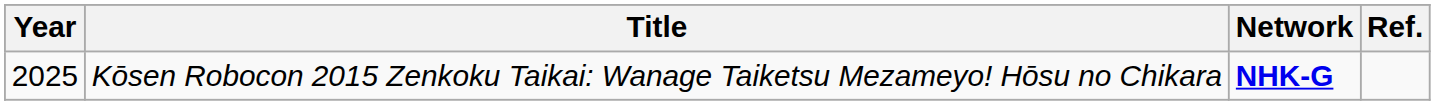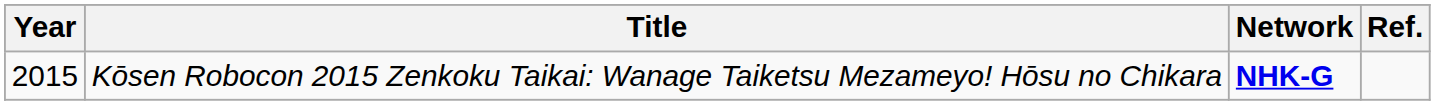row 2 | Year: 2025 -> 2015
